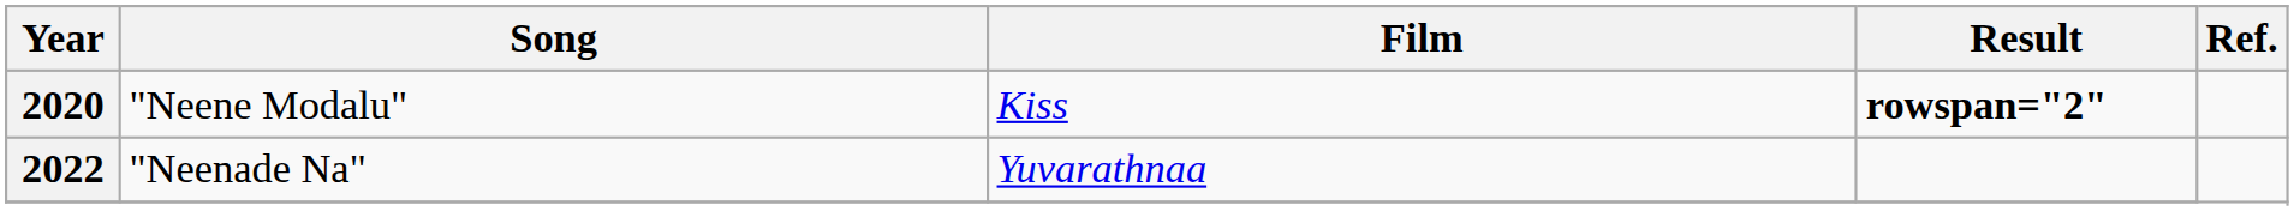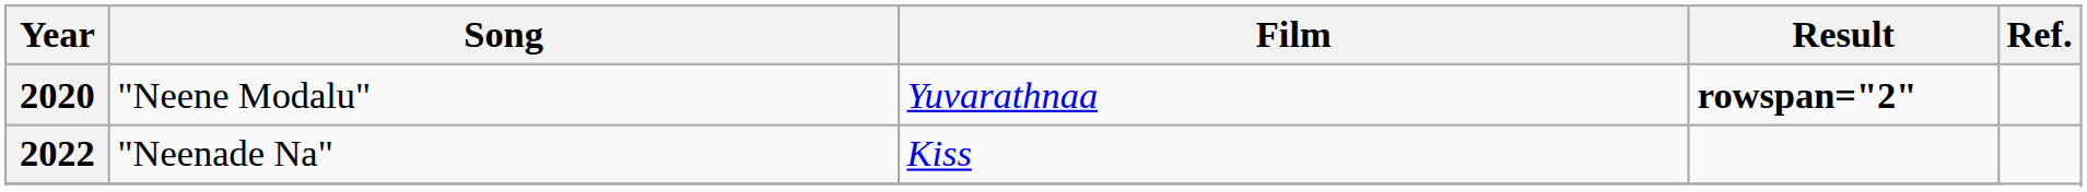2020 | Film: Kiss -> Yuvarathnaa
2022 | Film: Yuvarathnaa -> Kiss
